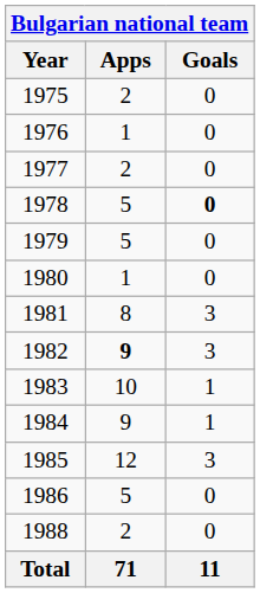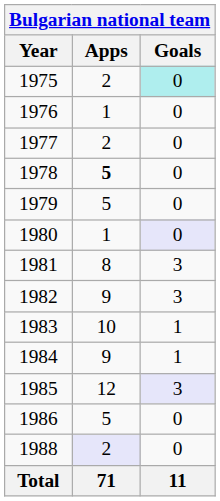1975 | Goals: no background -> paleturquoise background
1978 | Apps: normal -> bold
1978 | Goals: bold -> normal
1980 | Goals: no background -> lavender background
1982 | Apps: bold -> normal
1985 | Goals: no background -> lavender background
1988 | Apps: no background -> lavender background
